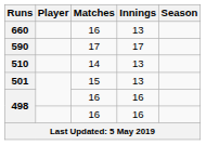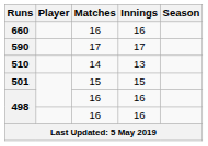660 | Innings: 13 -> 16
501 | Innings: 13 -> 15
